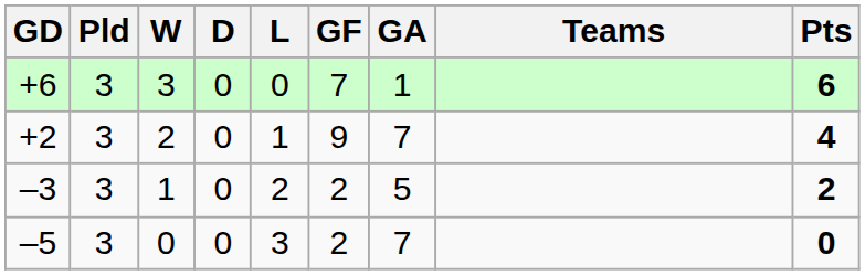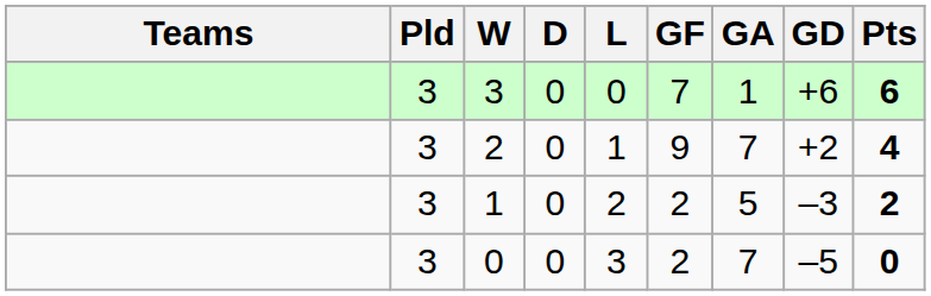columns swapped: Teams <-> GD
